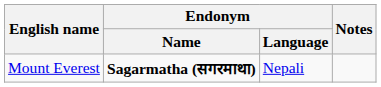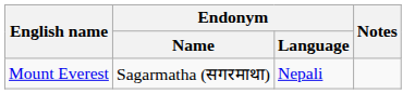Mount Everest | Endonym / Name: bold -> normal
